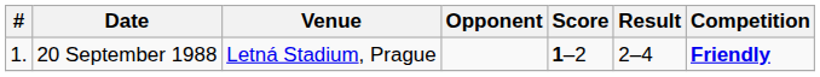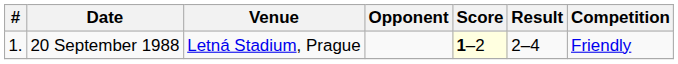20 September 1988 | Score: no background -> lightyellow background
20 September 1988 | Competition: bold -> normal
